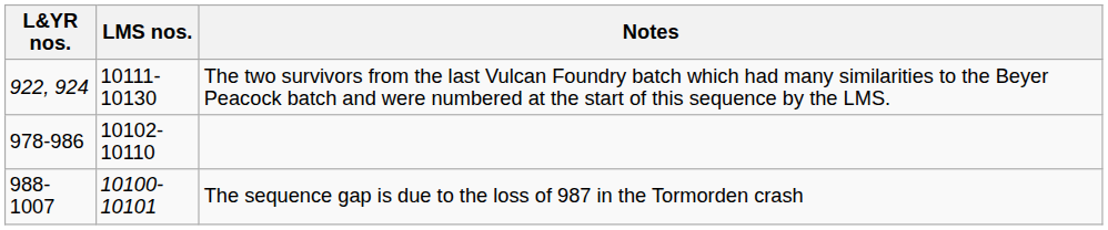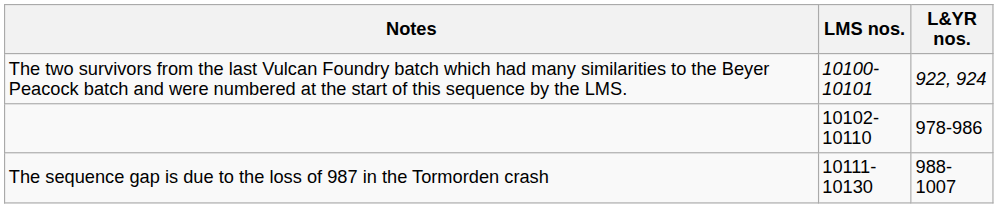columns swapped: L&YR nos. <-> Notes
row 2 | LMS nos.: 10111-10130 -> 10100-10101
row 4 | LMS nos.: 10100-10101 -> 10111-10130
